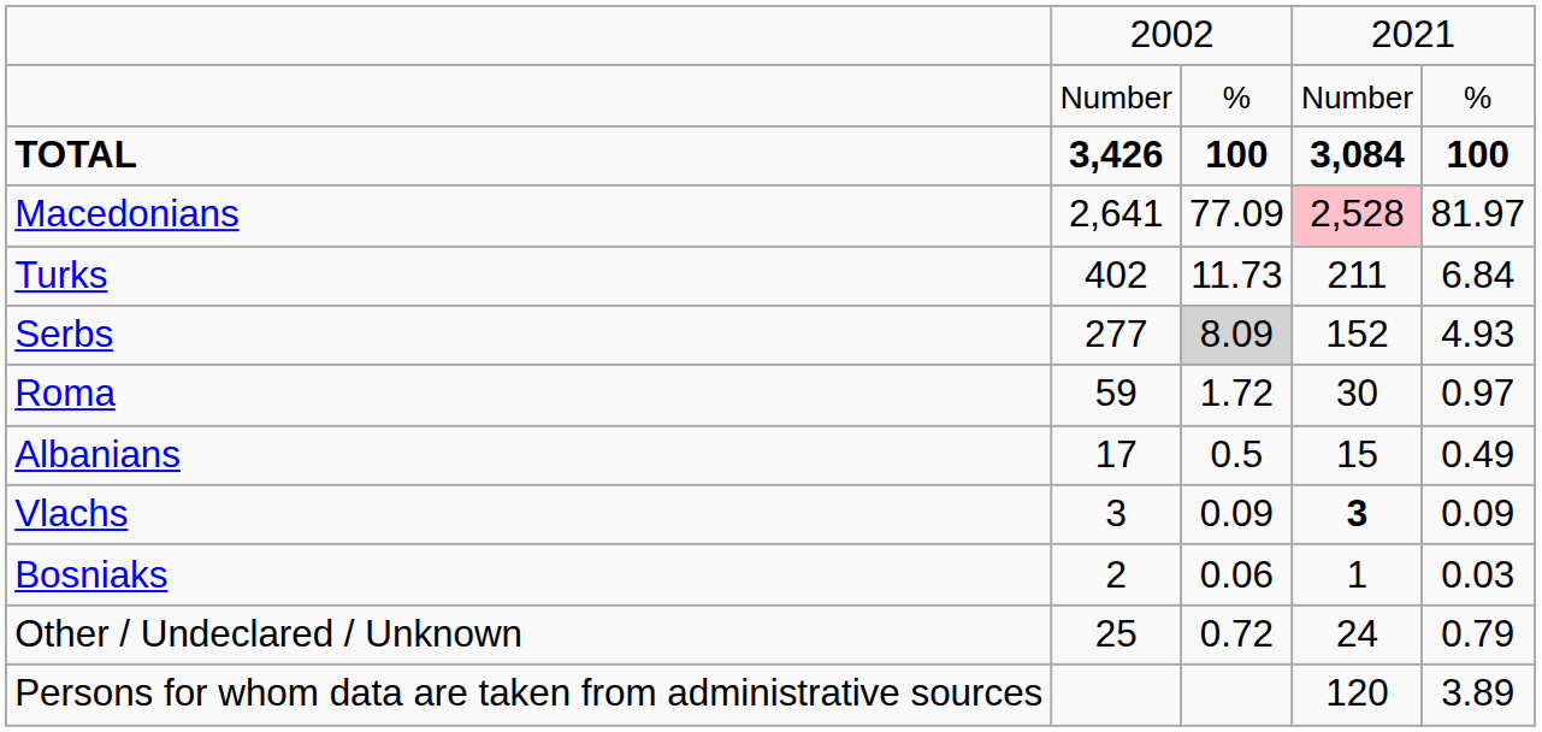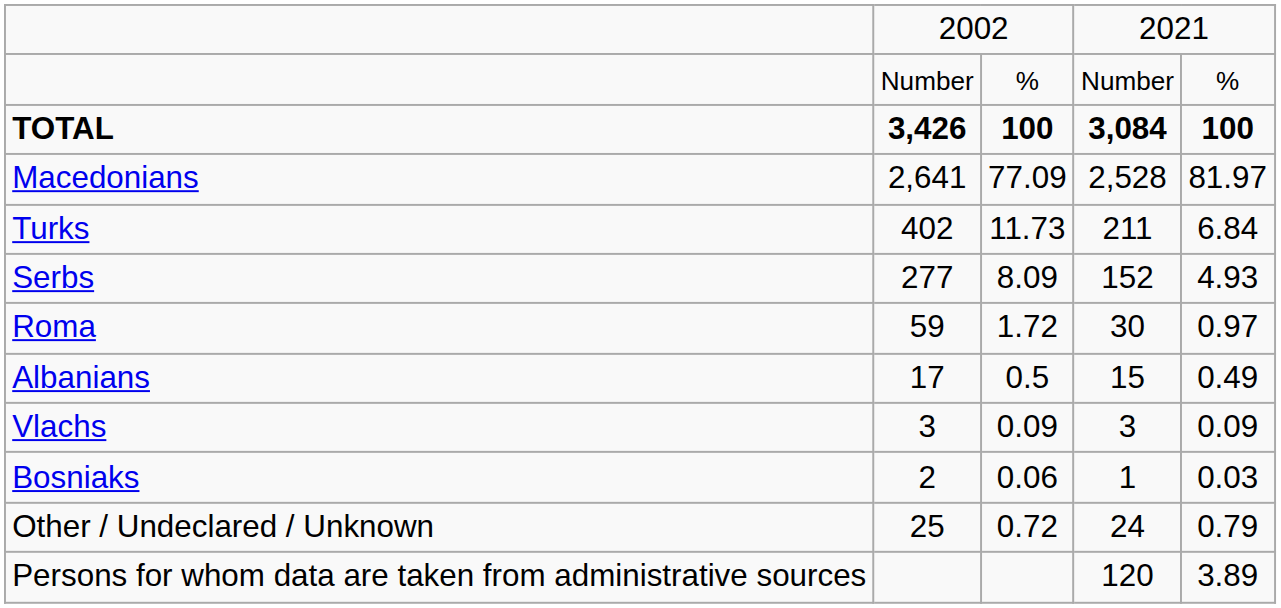Macedonians | column 4: pink background -> no background
Serbs | column 3: lightgrey background -> no background
Vlachs | column 4: bold -> normal
